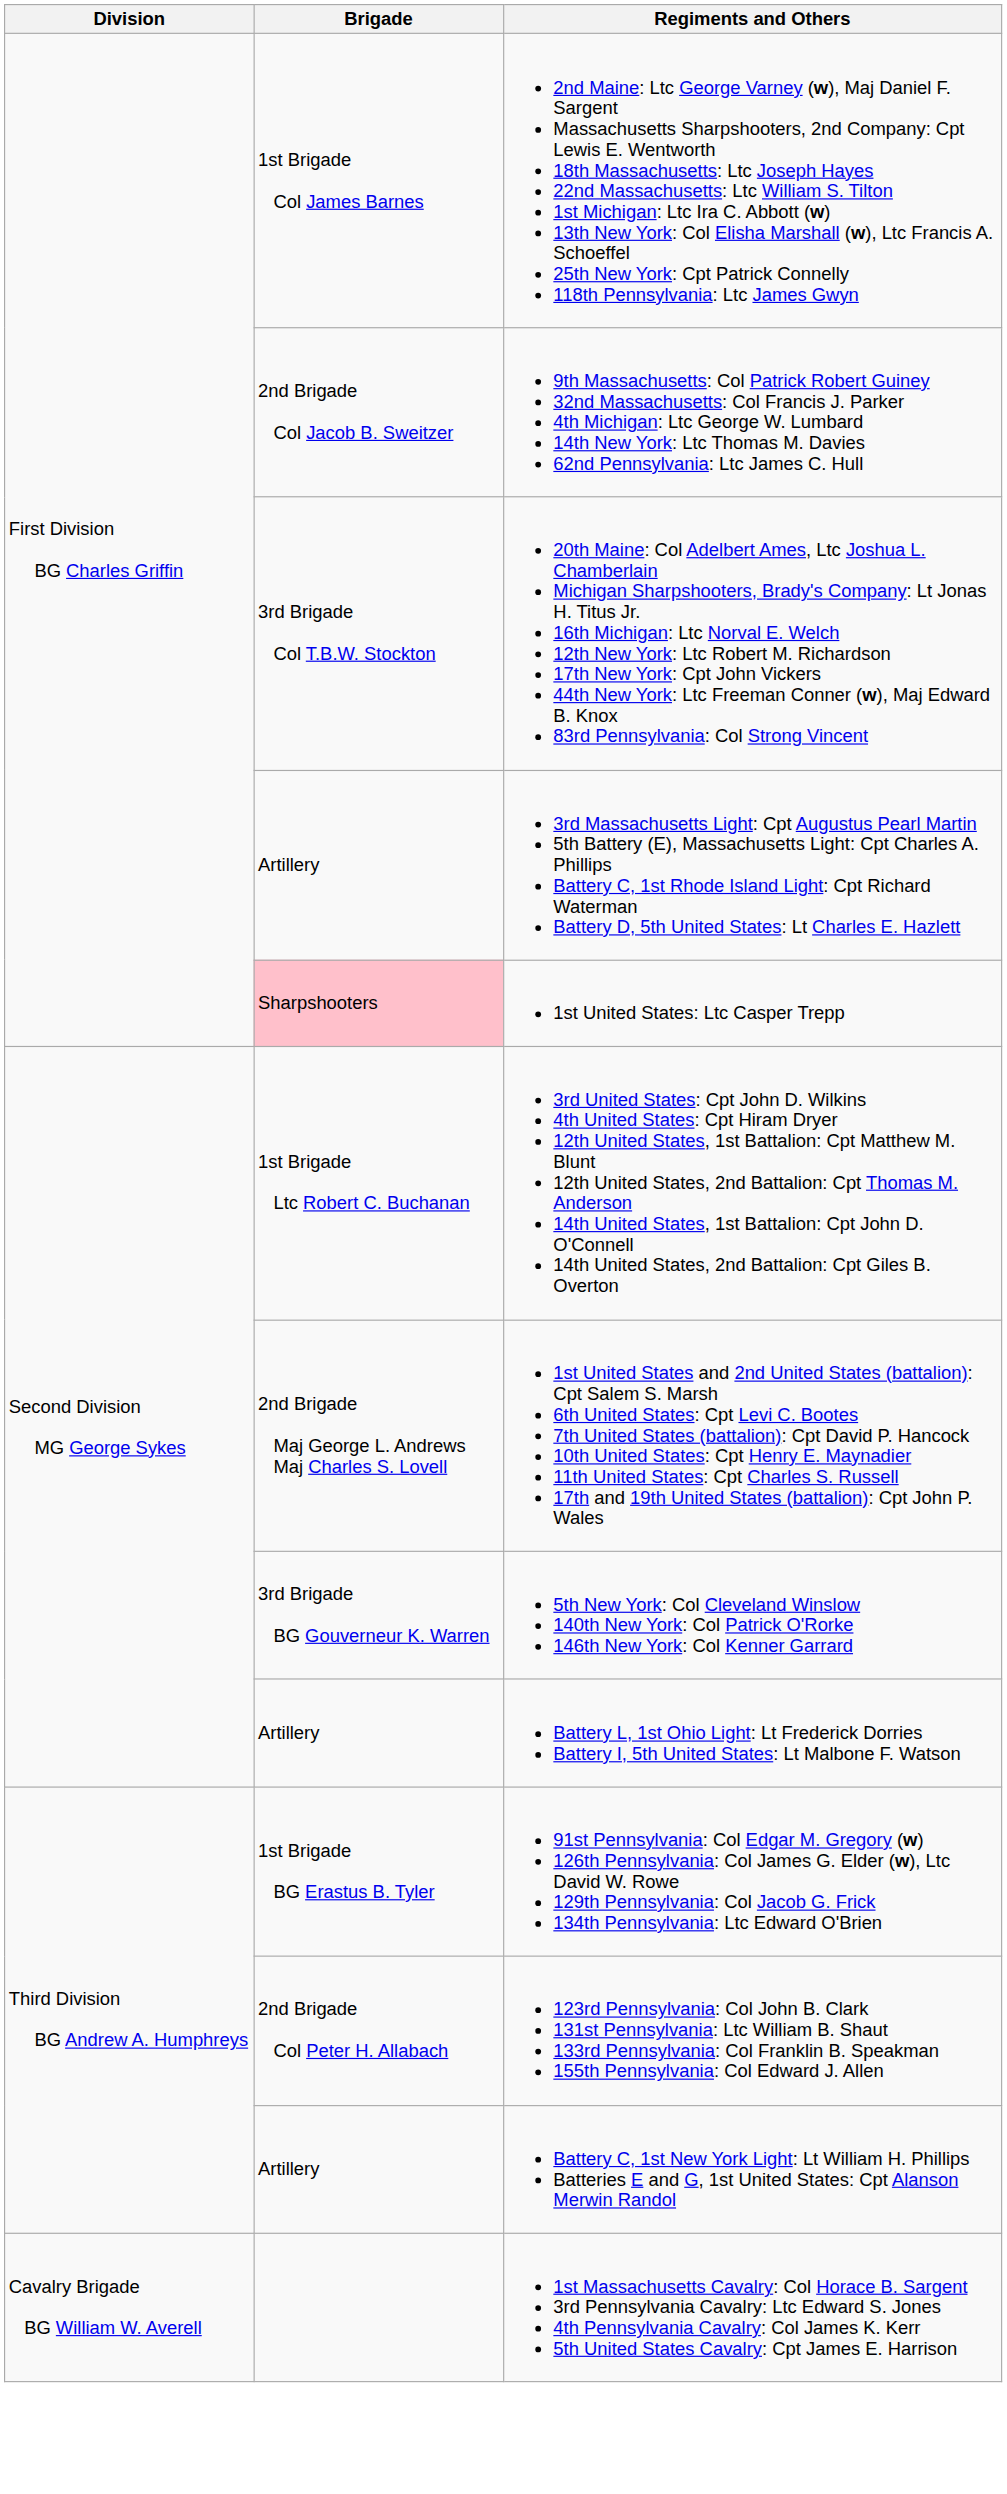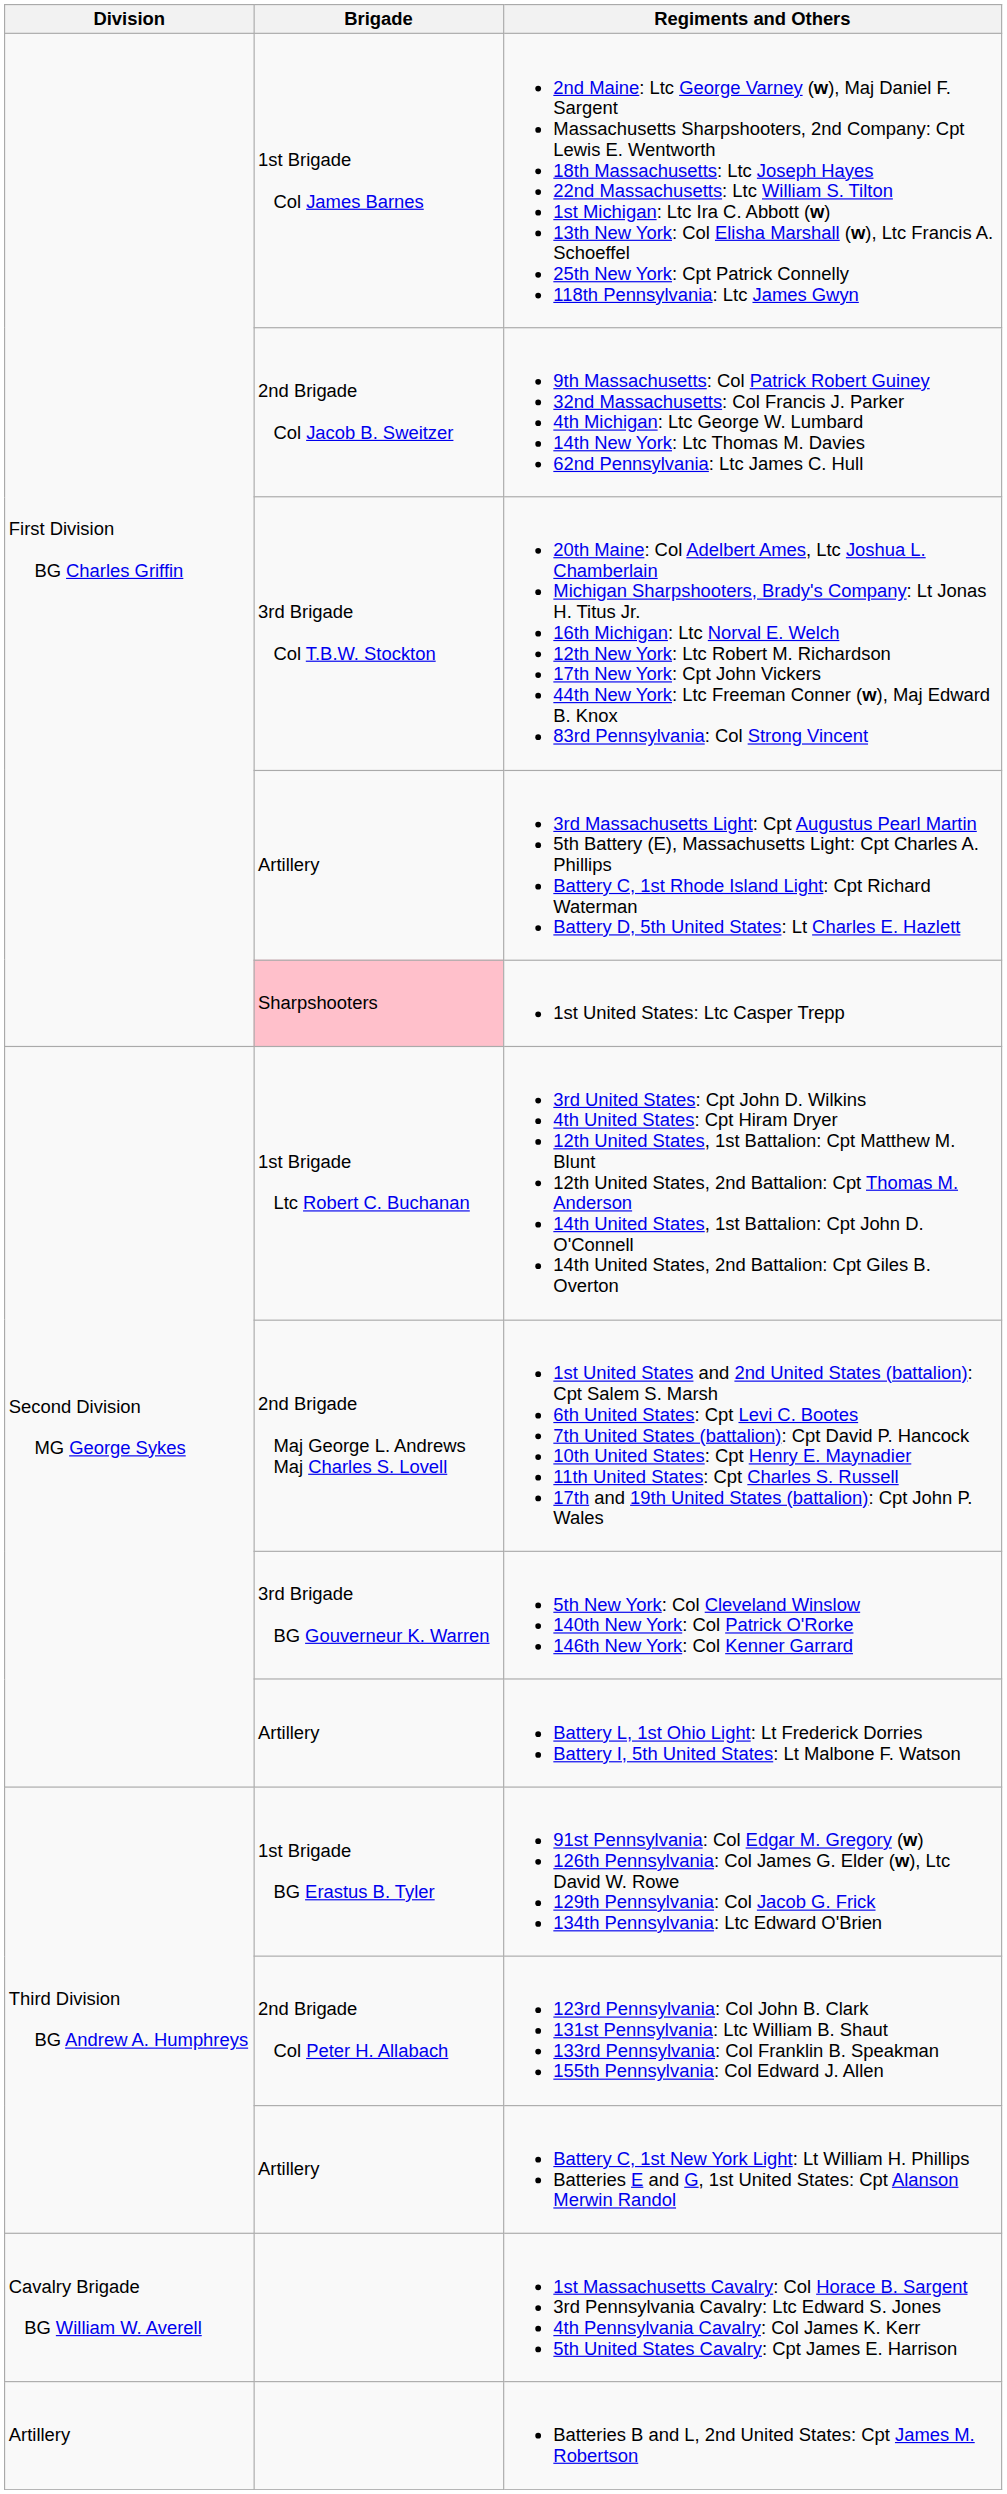+ row: Artillery | Batteries B and L, 2nd United States: Cpt James M. Robertson
